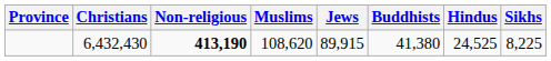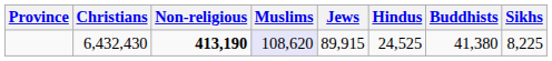columns swapped: Buddhists <-> Hindus
row 2 | Muslims: no background -> lavender background
